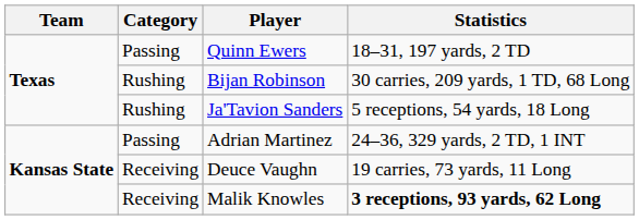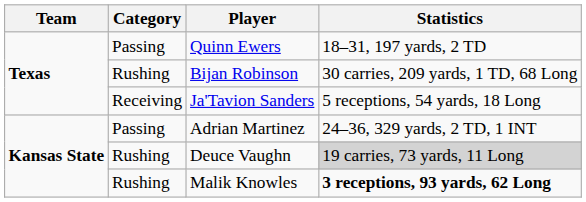Ja'Tavion Sanders | Category: Rushing -> Receiving
Deuce Vaughn | Category: Receiving -> Rushing
Deuce Vaughn | Statistics: no background -> lightgrey background
Malik Knowles | Category: Receiving -> Rushing
